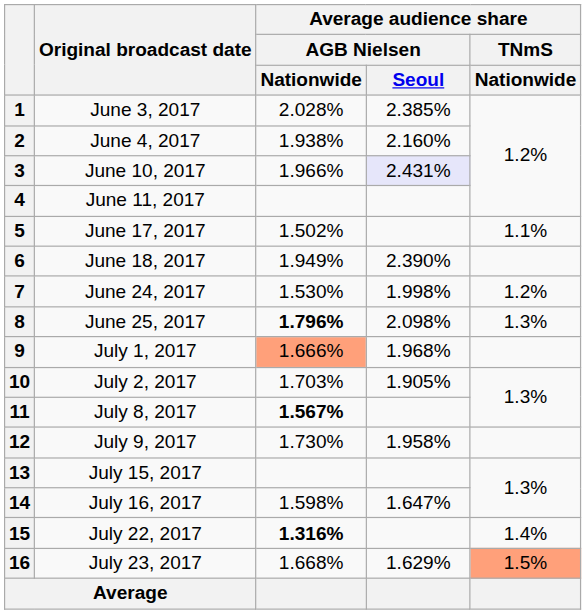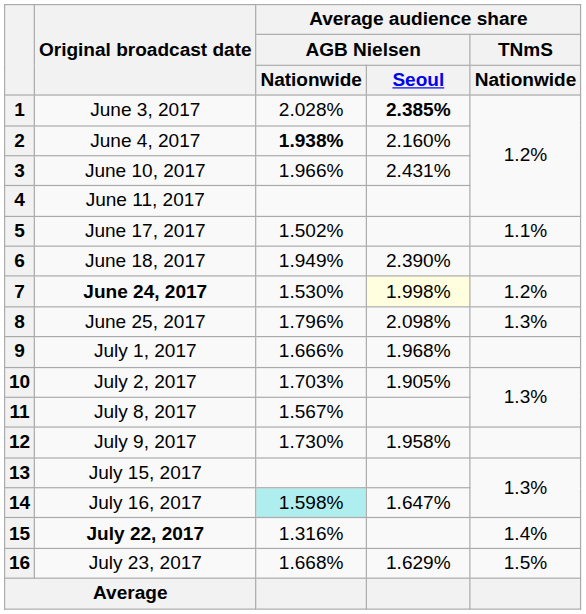1 | Average audience share / AGB Nielsen / Seoul: normal -> bold
2 | Average audience share / AGB Nielsen / Nationwide: normal -> bold
3 | Average audience share / AGB Nielsen / Seoul: lavender background -> no background
7 | Original broadcast date: normal -> bold
7 | Average audience share / AGB Nielsen / Seoul: no background -> lightyellow background
8 | Average audience share / AGB Nielsen / Nationwide: bold -> normal
9 | Average audience share / AGB Nielsen / Nationwide: lightsalmon background -> no background
11 | Average audience share / AGB Nielsen / Nationwide: bold -> normal
14 | Average audience share / AGB Nielsen / Nationwide: no background -> paleturquoise background
15 | Original broadcast date: normal -> bold
15 | Average audience share / AGB Nielsen / Nationwide: bold -> normal
16 | Average audience share / TNmS / Nationwide: lightsalmon background -> no background
